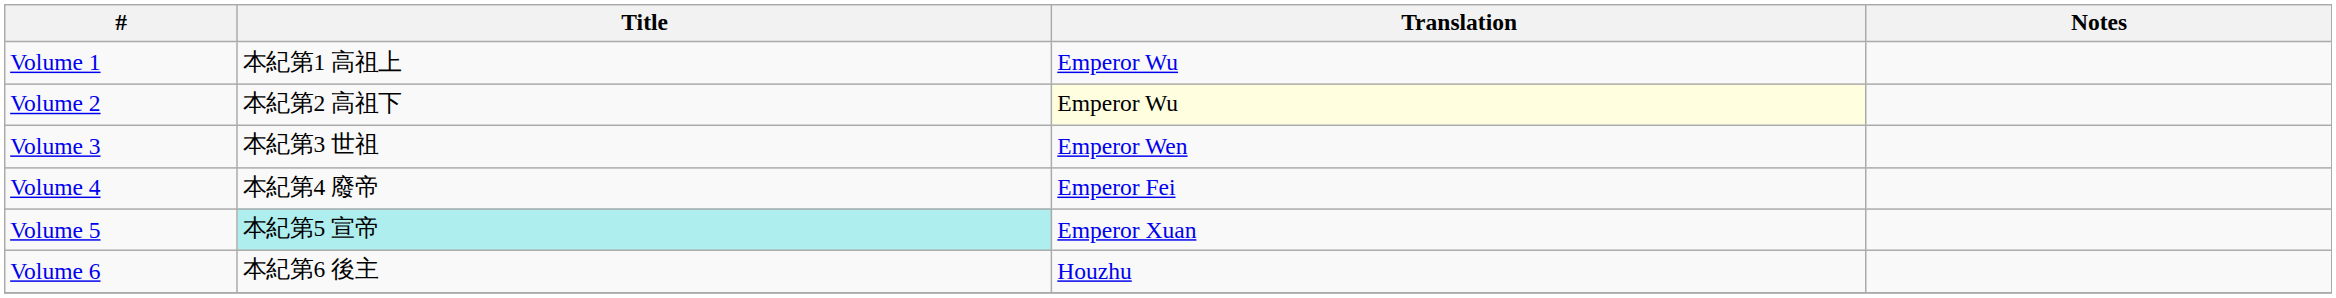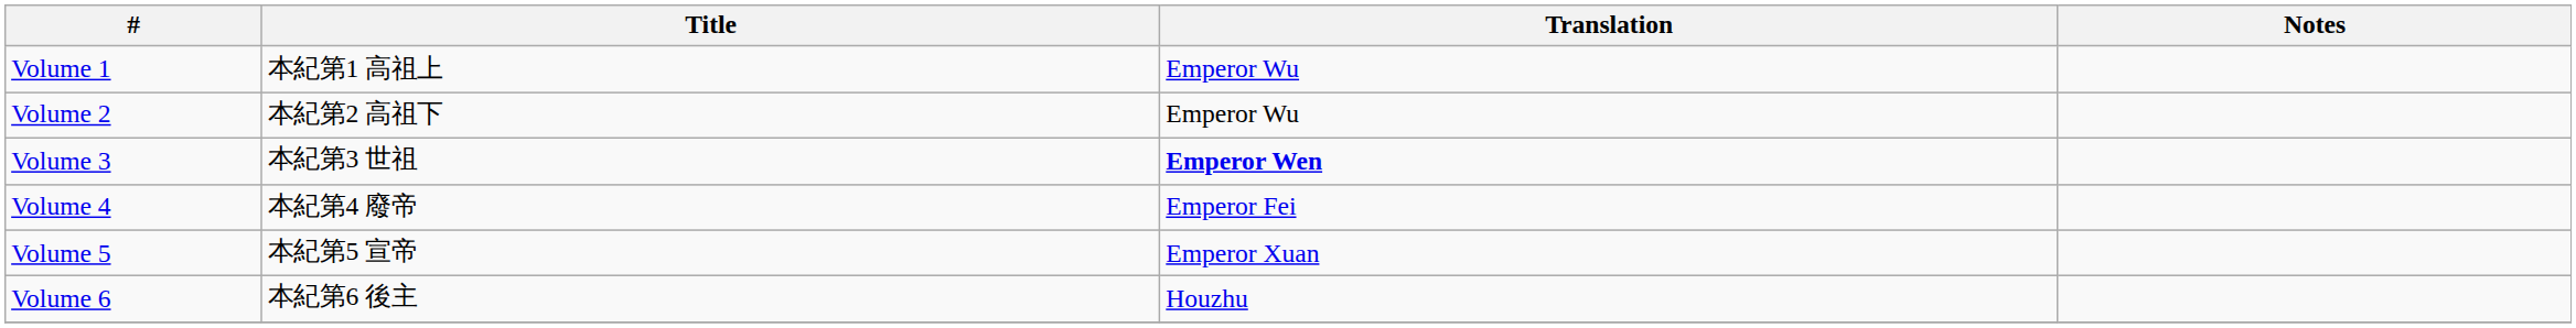Volume 2 | Translation: lightyellow background -> no background
Volume 3 | Translation: normal -> bold
Volume 5 | Title: paleturquoise background -> no background
